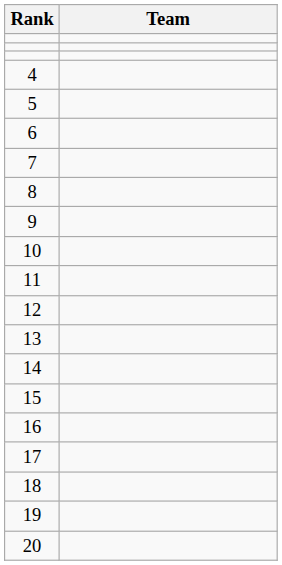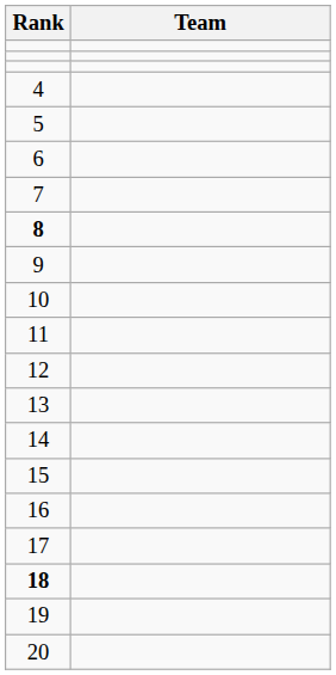row 9 | Rank: normal -> bold
row 19 | Rank: normal -> bold
